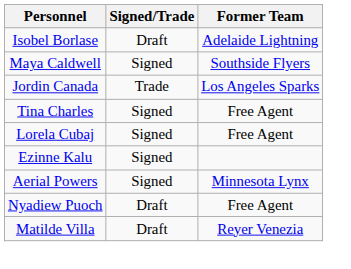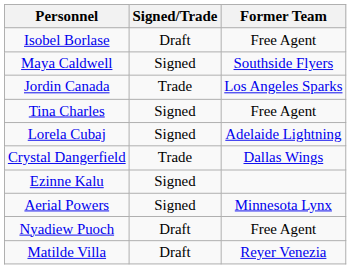Isobel Borlase | Former Team: Adelaide Lightning -> Free Agent
Lorela Cubaj | Former Team: Free Agent -> Adelaide Lightning
+ row: Crystal Dangerfield | Trade | Dallas Wings
